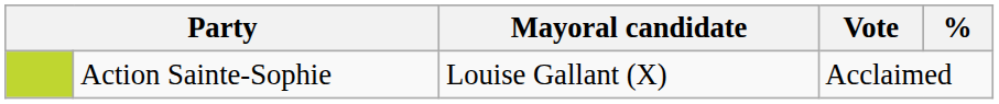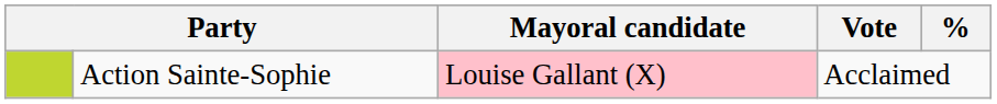Action Sainte-Sophie | Mayoral candidate: no background -> pink background
